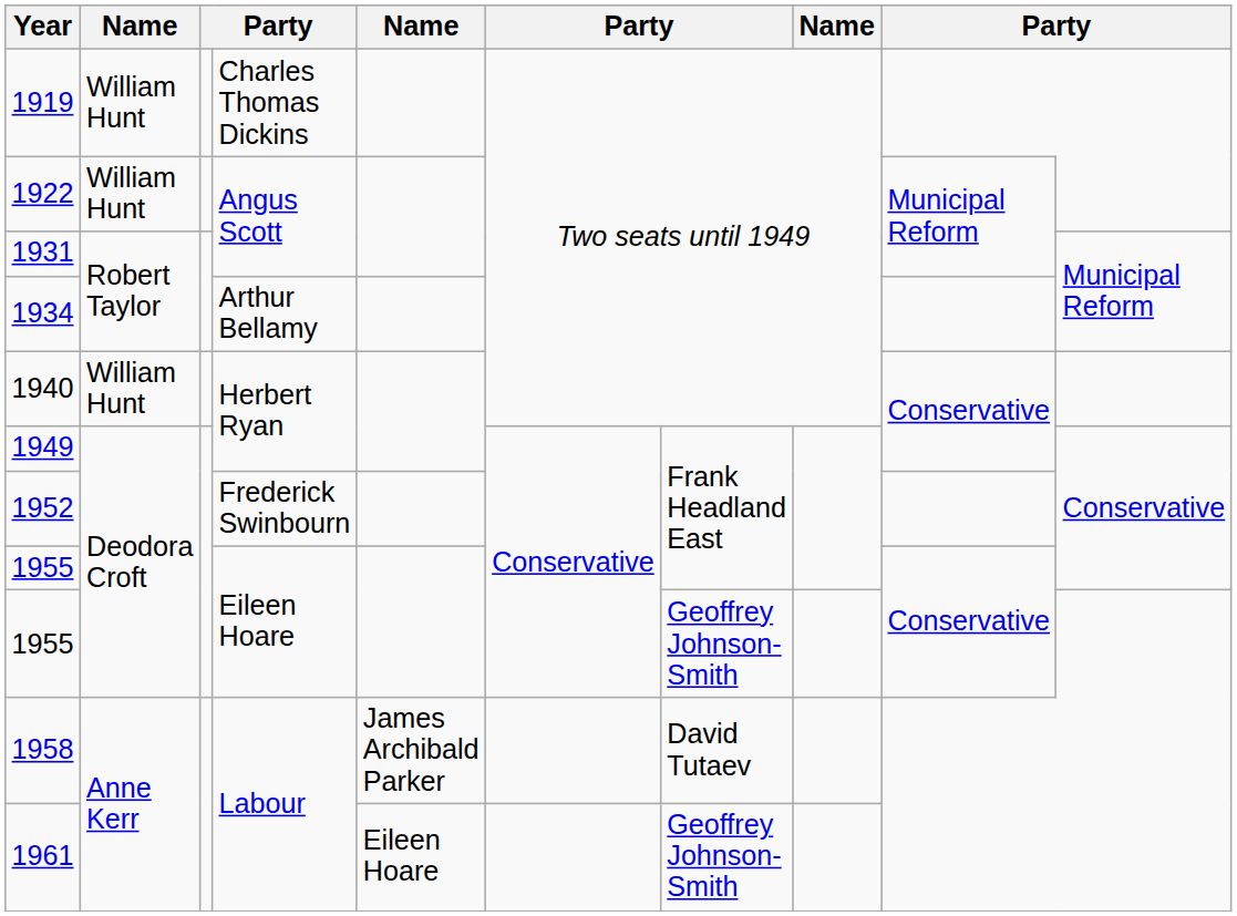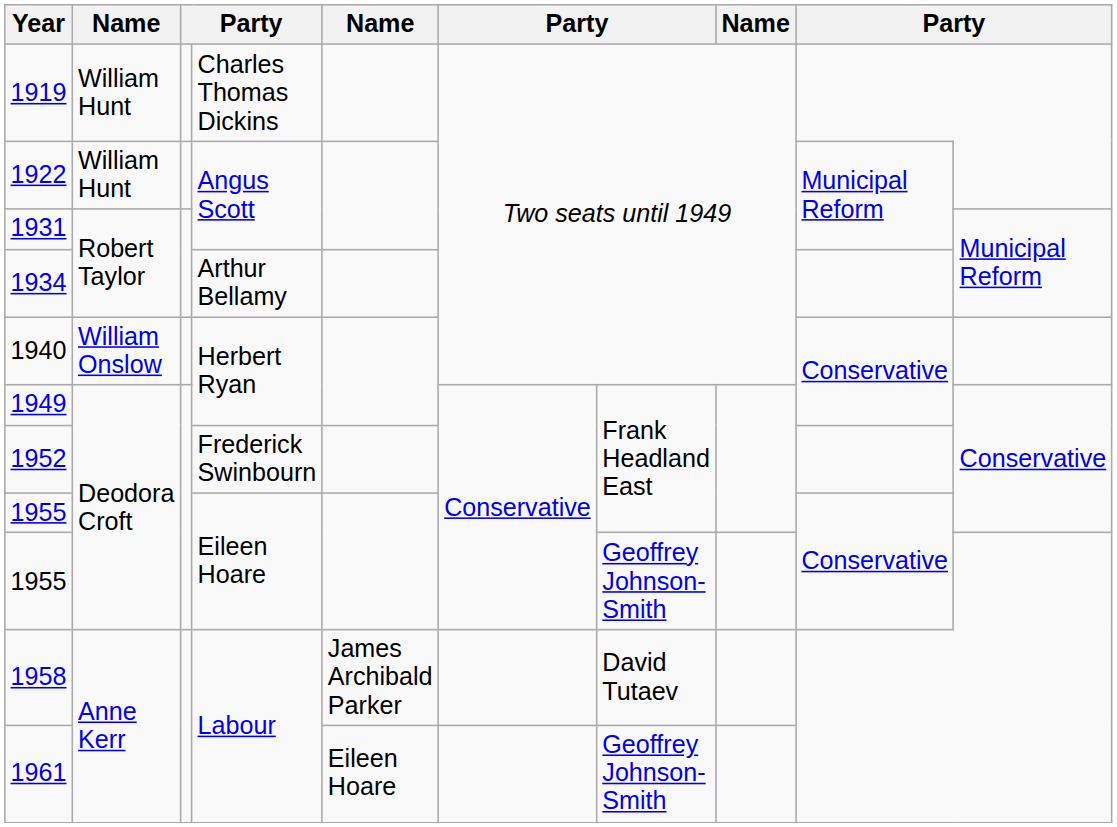1940 | column 2: William Hunt -> William Onslow
